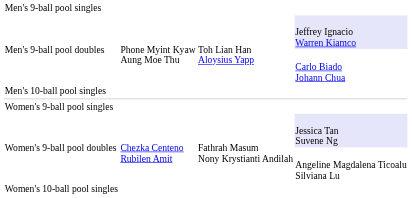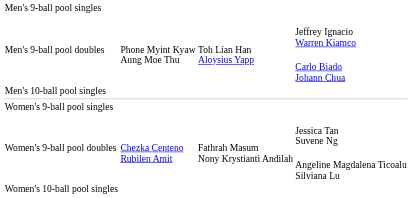Men's 9-ball pool doubles / Jeffrey Ignacio Warren Kiamco | column 4: lavender background -> no background
Women's 9-ball pool doubles / Jessica Tan Suvene Ng | column 4: lavender background -> no background
